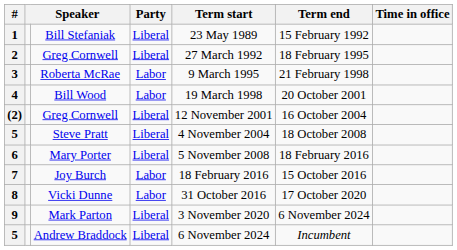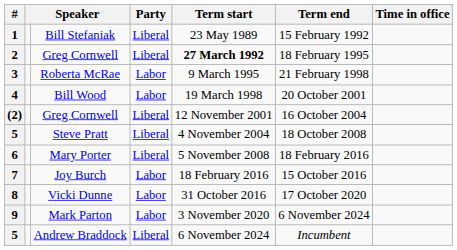2 | Term start: normal -> bold
9 | Party: Liberal -> Labor
